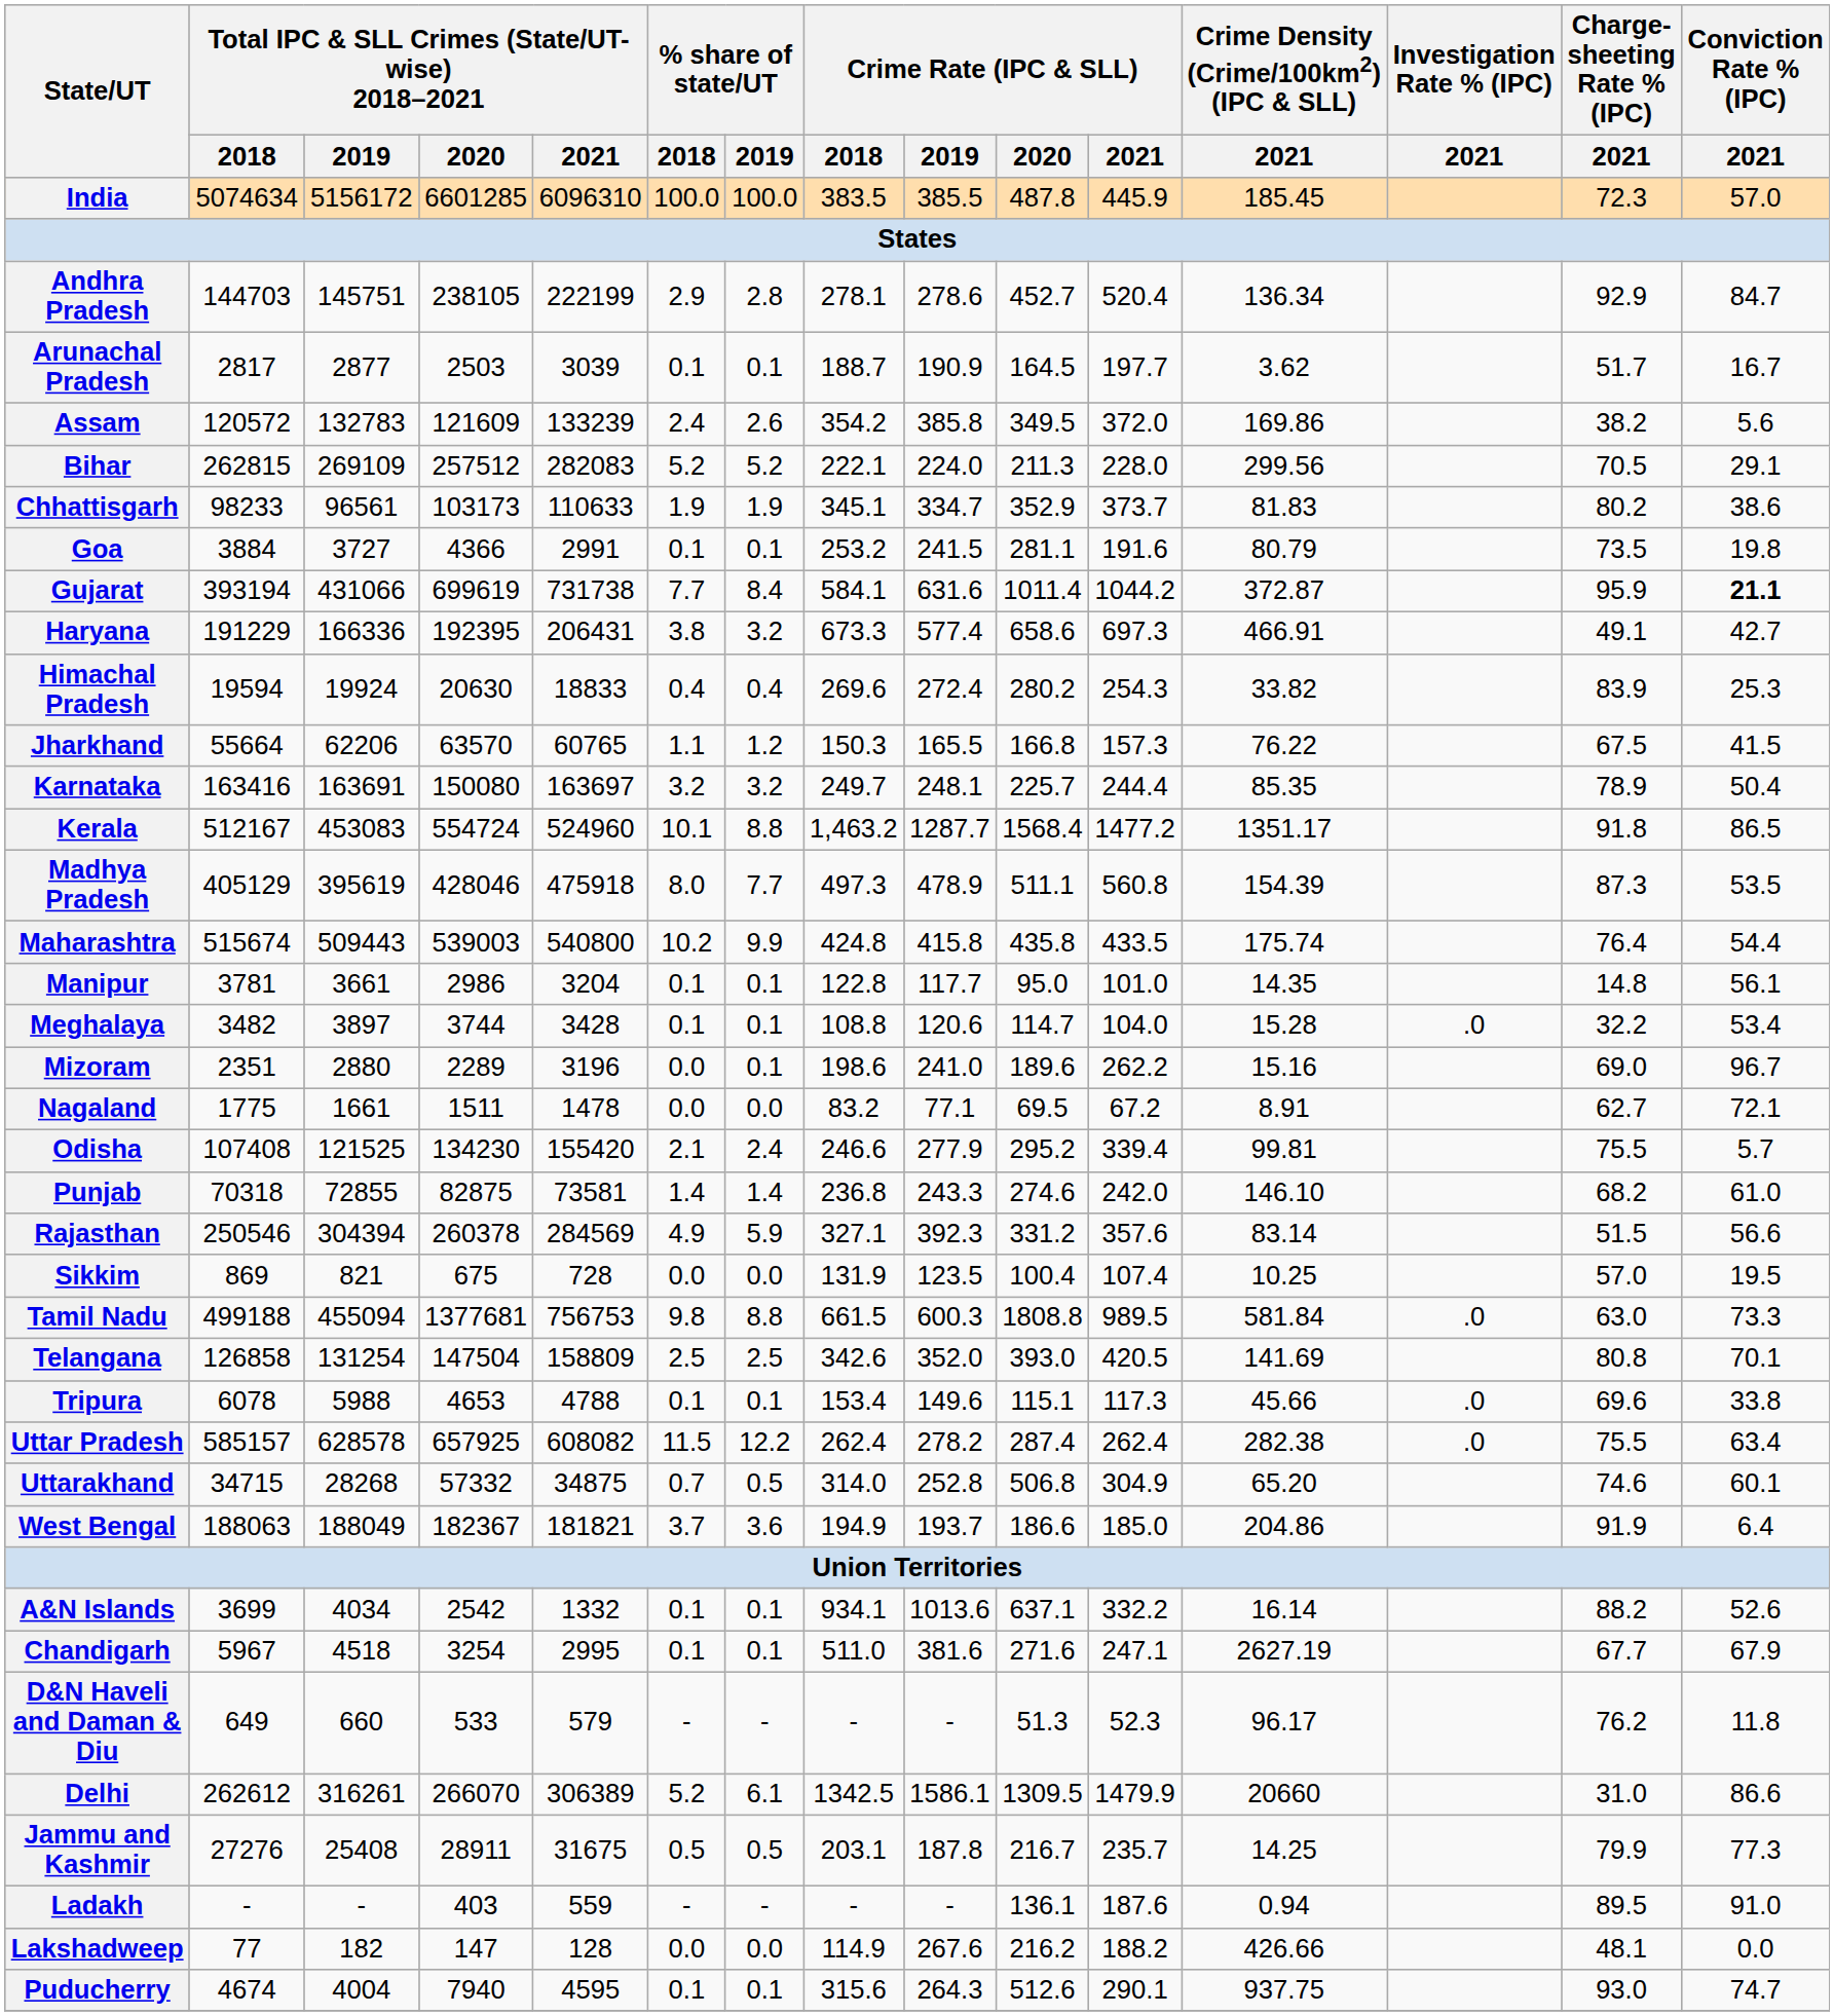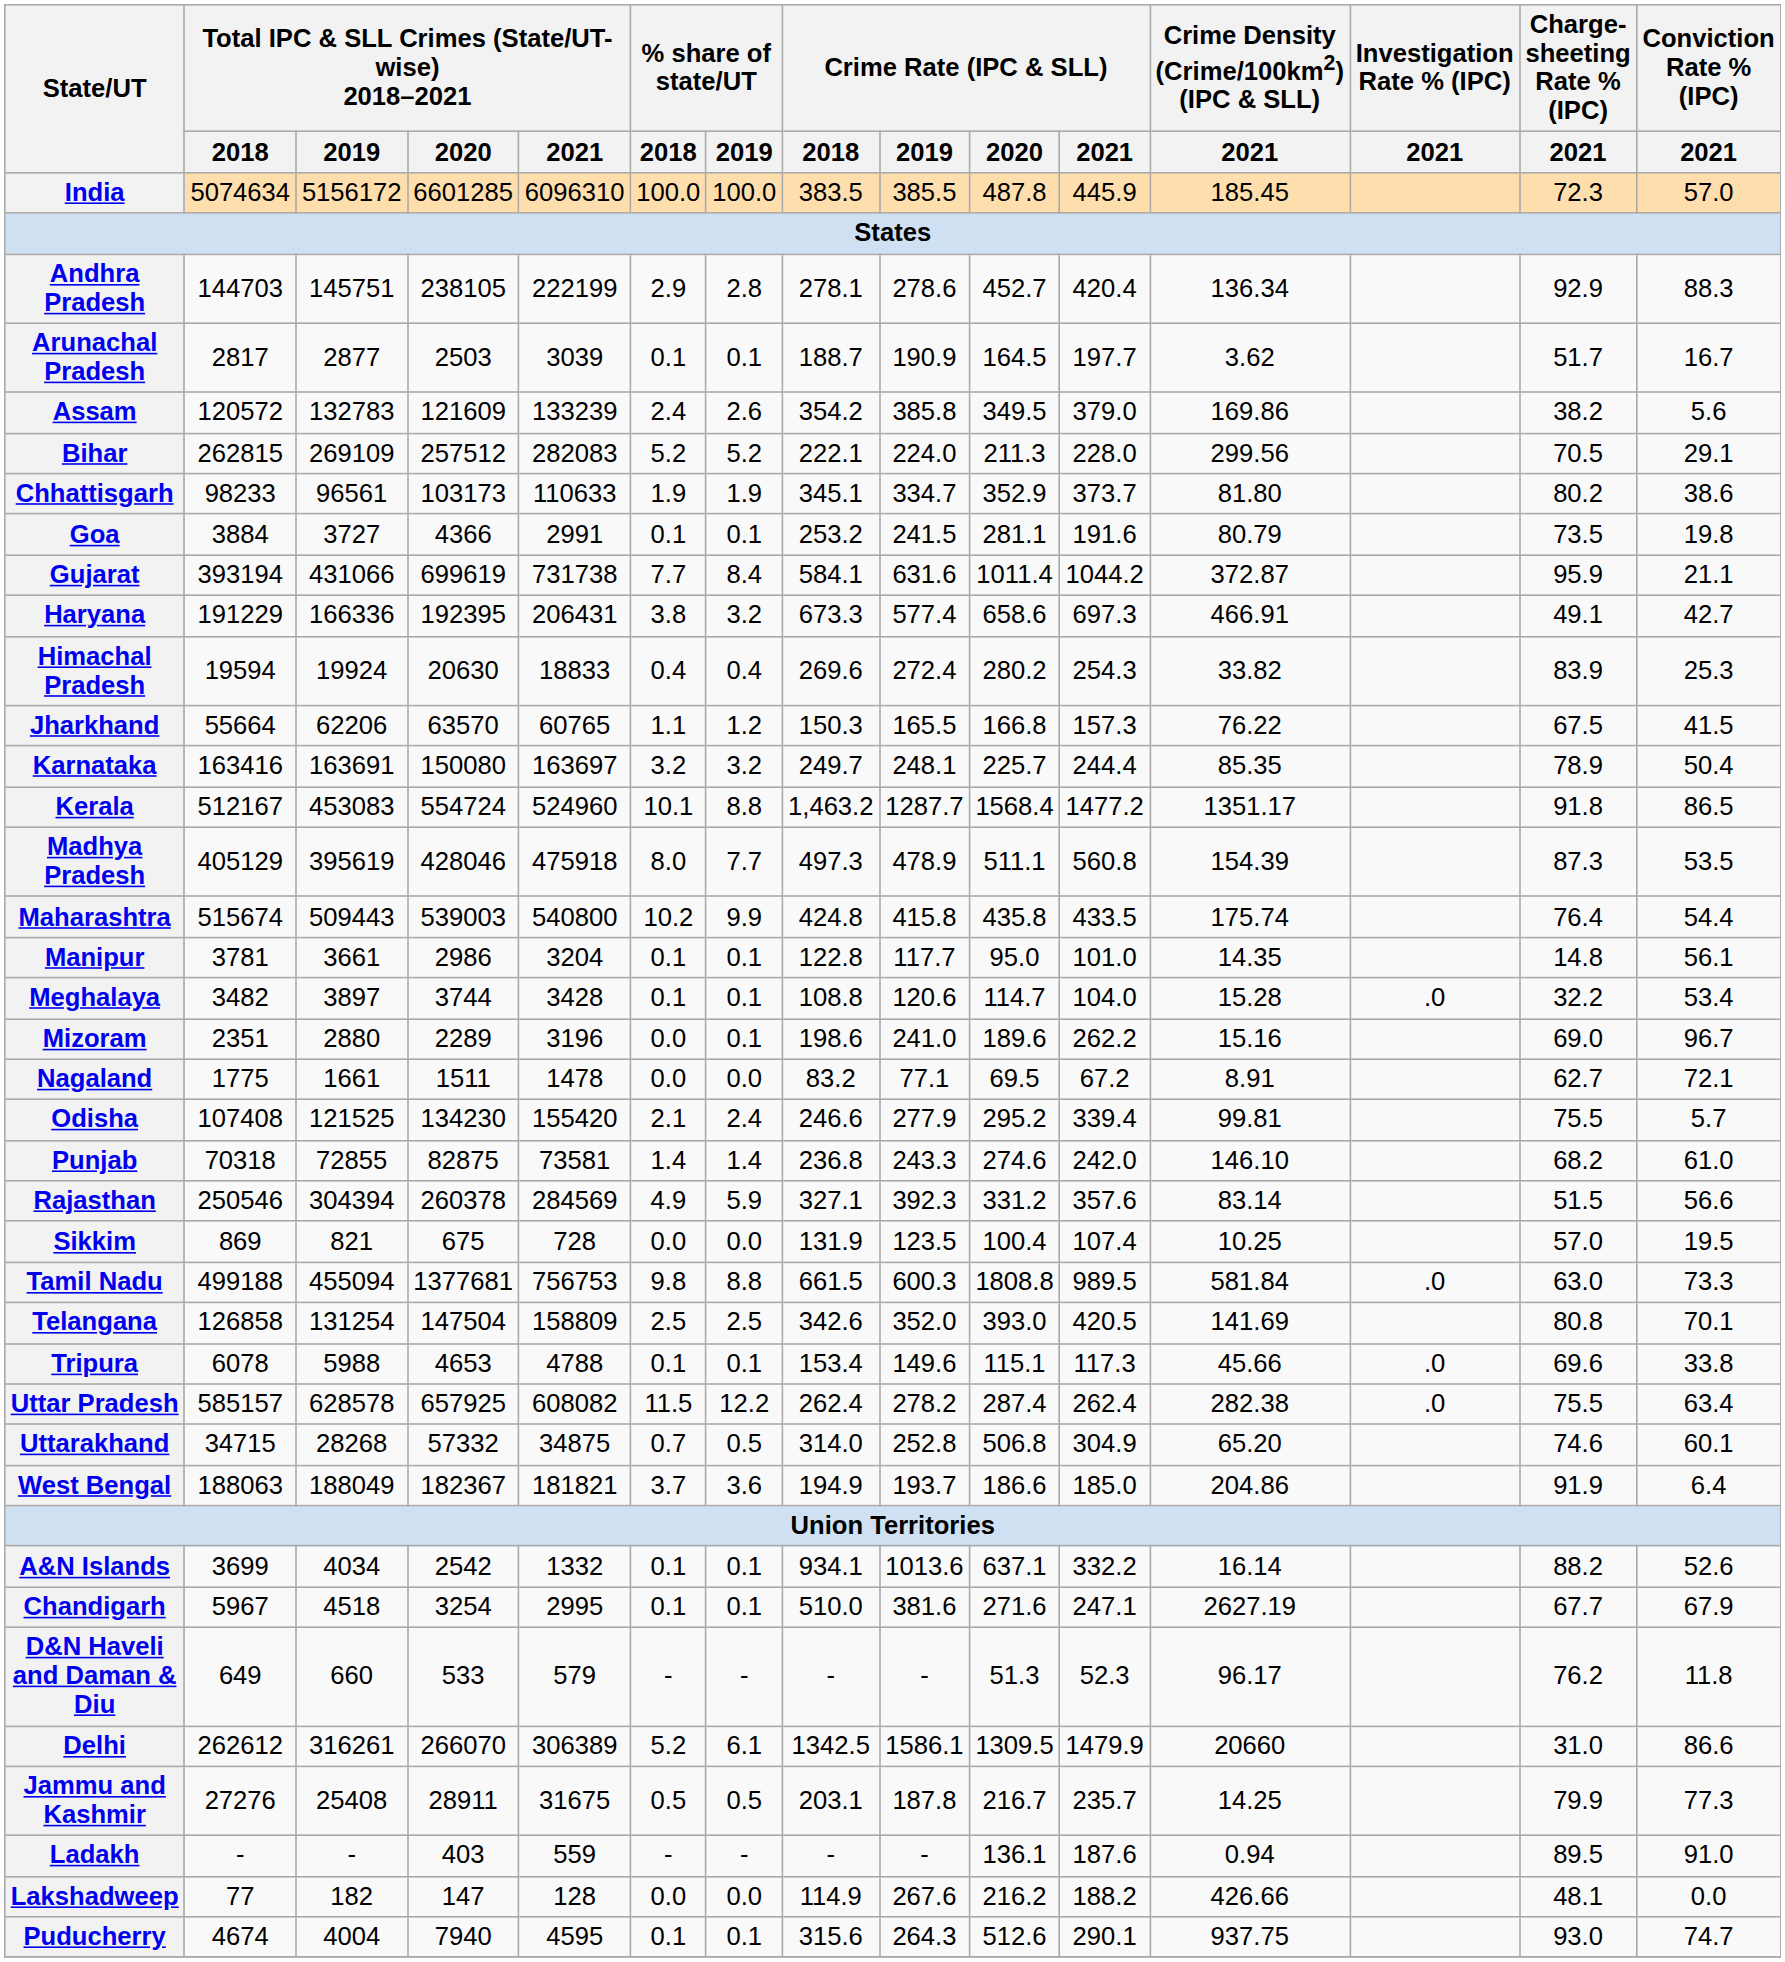Andhra Pradesh | Crime Rate (IPC & SLL) / 2021: 520.4 -> 420.4
Andhra Pradesh | Conviction Rate % (IPC) / 2021: 84.7 -> 88.3
Assam | Crime Rate (IPC & SLL) / 2021: 372.0 -> 379.0
Chhattisgarh | Crime Density (Crime/100km2) (IPC & SLL) / 2021: 81.83 -> 81.80
Gujarat | Conviction Rate % (IPC) / 2021: bold -> normal
Chandigarh | Crime Rate (IPC & SLL) / 2018: 511.0 -> 510.0
